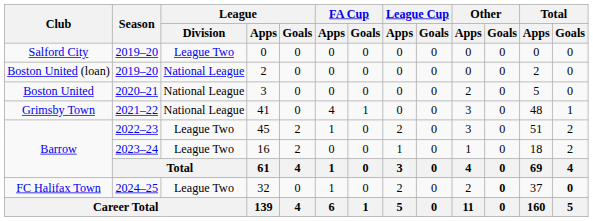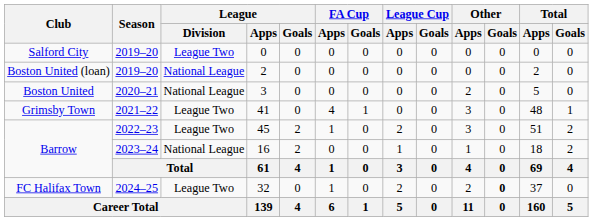41 | League / Division: National League -> League Two
16 | League / Division: League Two -> National League
32 | Total / Goals: bold -> normal
